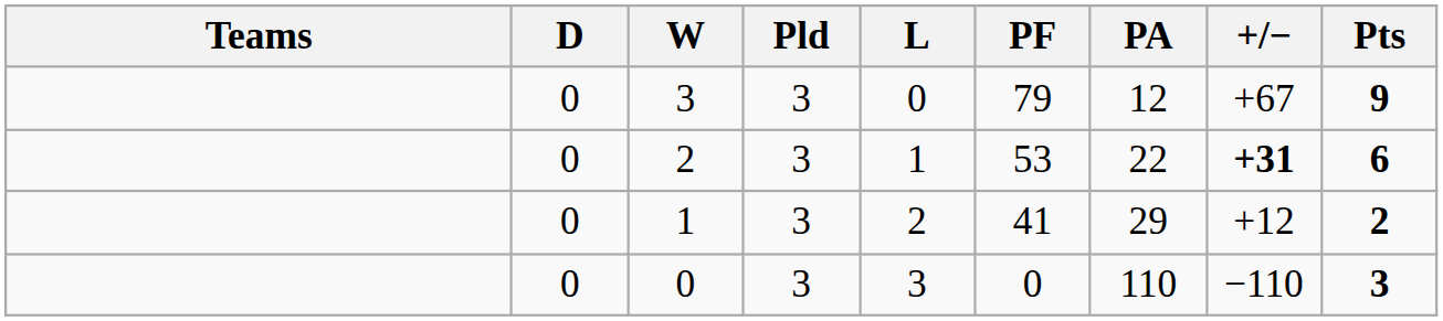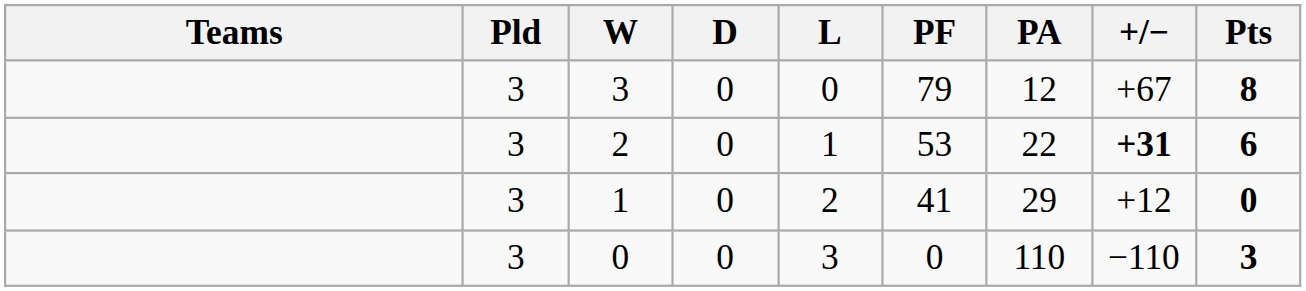columns swapped: Pld <-> D
row 2 | Pts: 9 -> 8
row 4 | Pts: 2 -> 0
